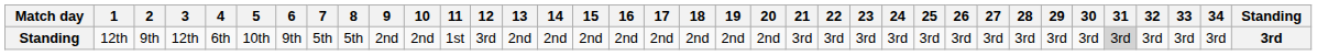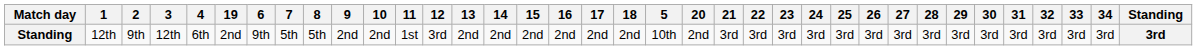columns swapped: 5 <-> 19
row 2 | 31: lightgrey background -> no background
